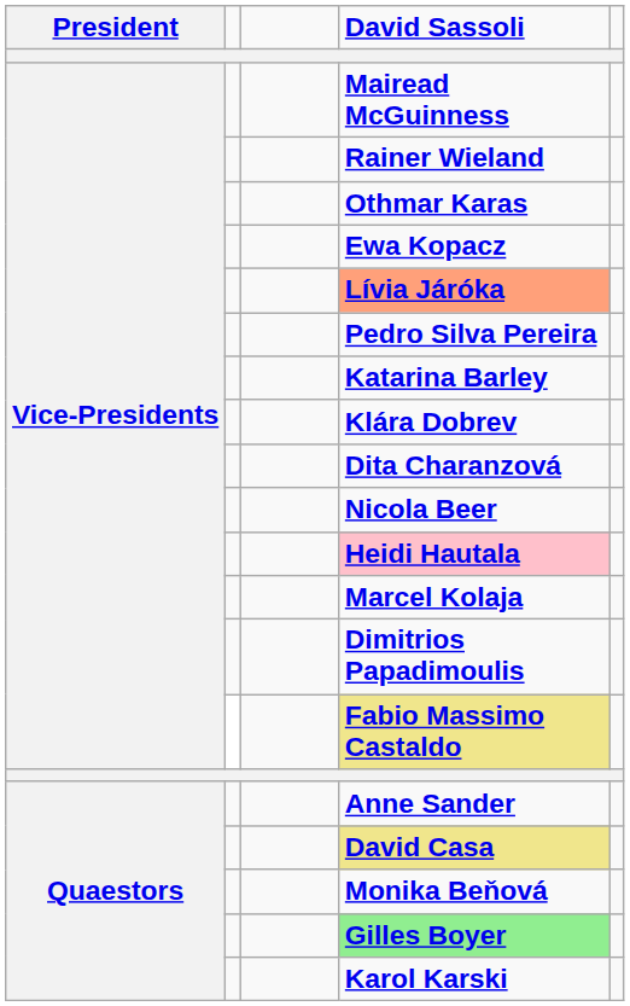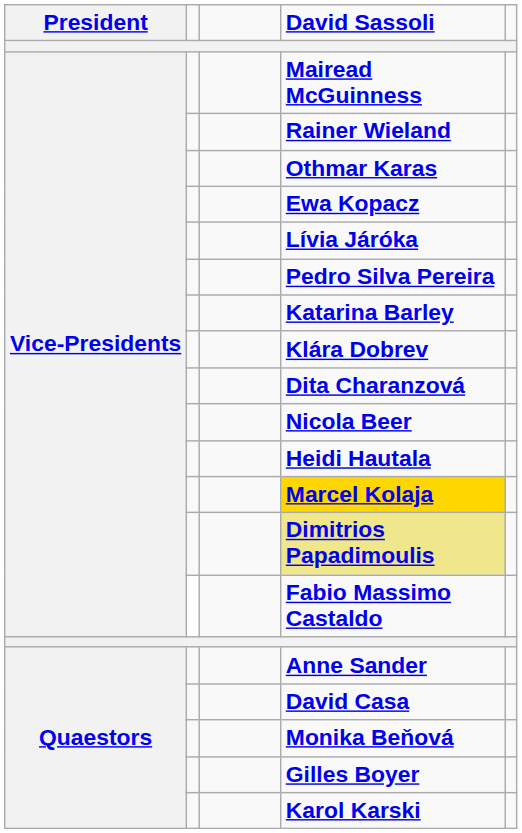Lívia Járóka | David Sassoli: lightsalmon background -> no background
Heidi Hautala | David Sassoli: pink background -> no background
Marcel Kolaja | David Sassoli: no background -> gold background
Dimitrios Papadimoulis | David Sassoli: no background -> khaki background
Fabio Massimo Castaldo | David Sassoli: khaki background -> no background
David Casa | David Sassoli: khaki background -> no background
Gilles Boyer | David Sassoli: lightgreen background -> no background
